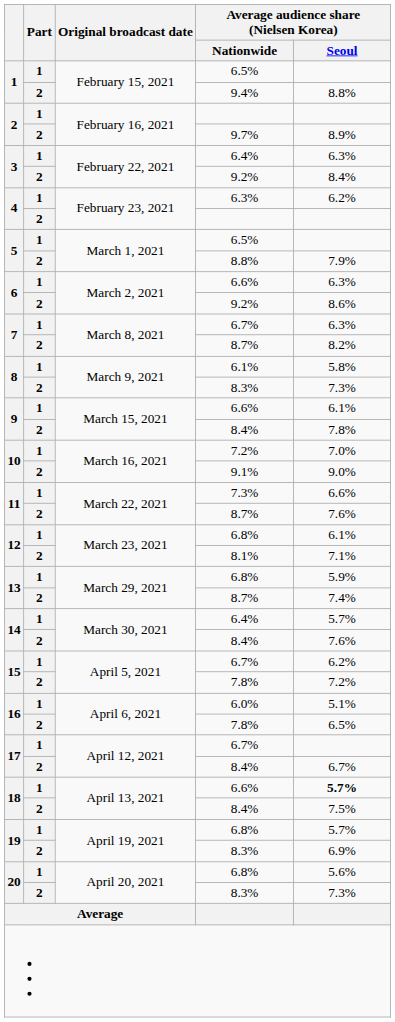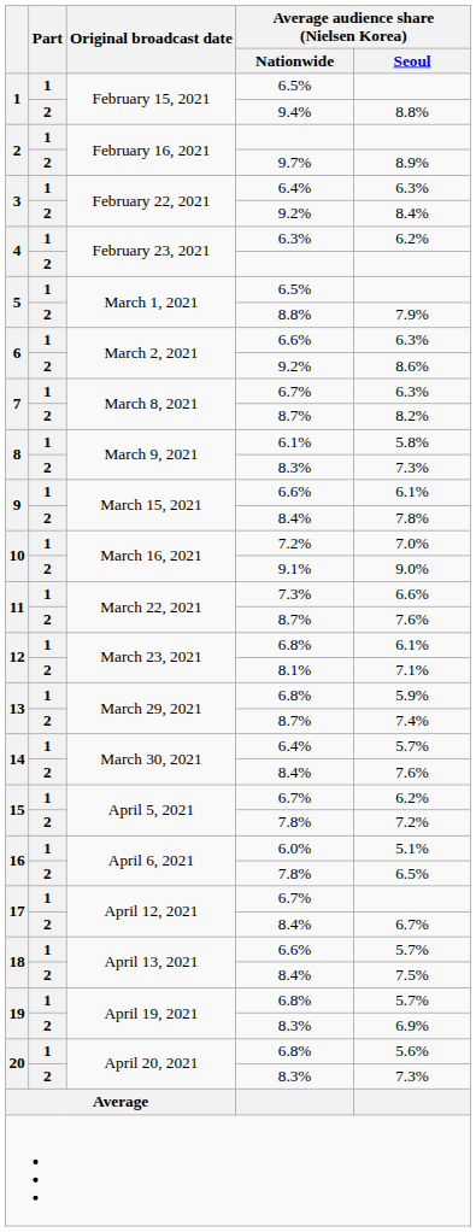18 / 6.6% | Average audience share (Nielsen Korea) / Seoul: bold -> normal
